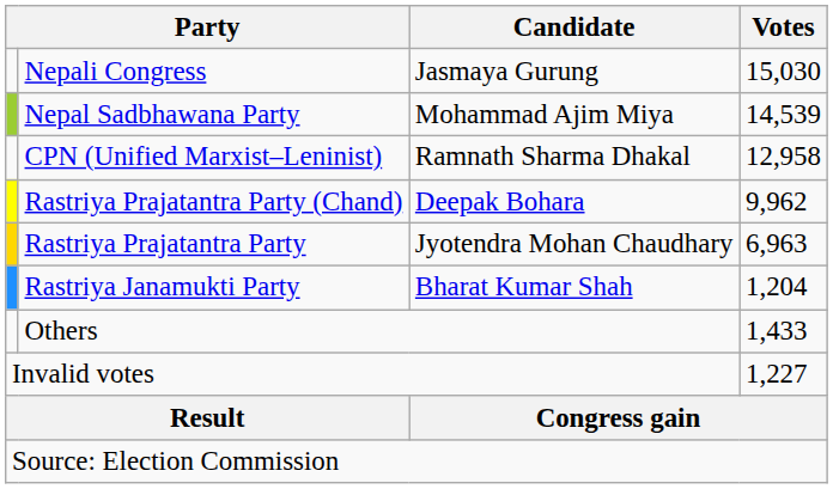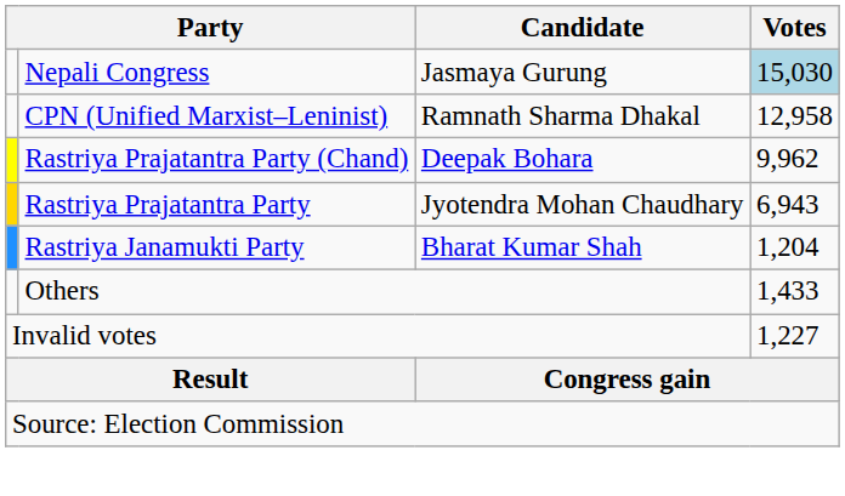Nepali Congress | Votes: no background -> lightblue background
- row: Nepal Sadbhawana Party | Mohammad Ajim Miya | 14,539
Rastriya Prajatantra Party | Votes: 6,963 -> 6,943
